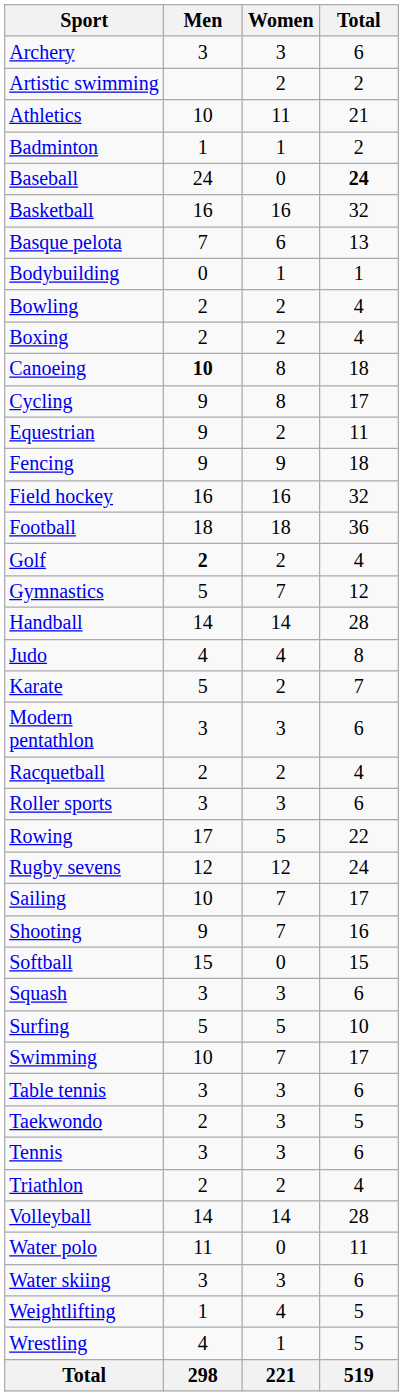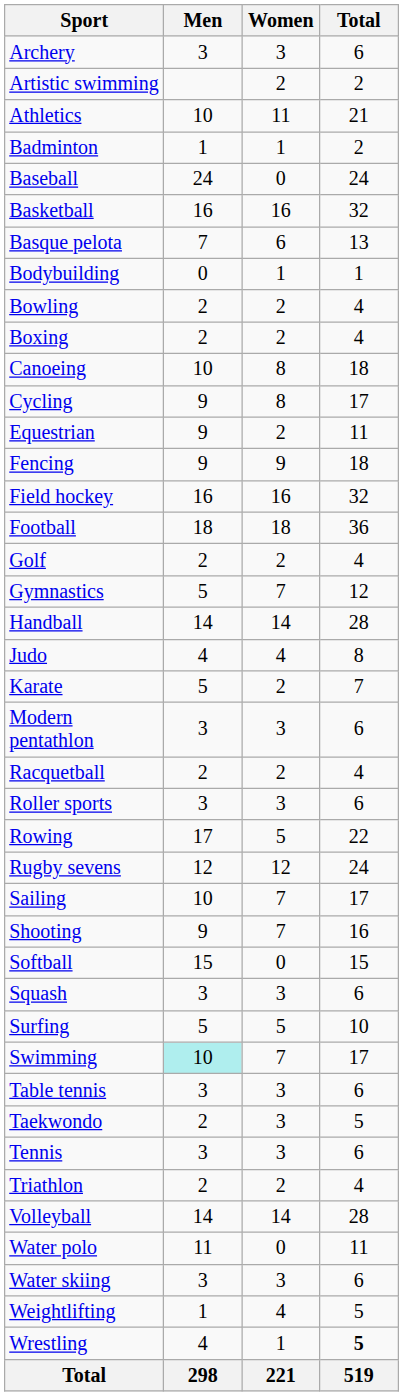Baseball | Total: bold -> normal
Canoeing | Men: bold -> normal
Golf | Men: bold -> normal
Swimming | Men: no background -> paleturquoise background
Wrestling | Total: normal -> bold
